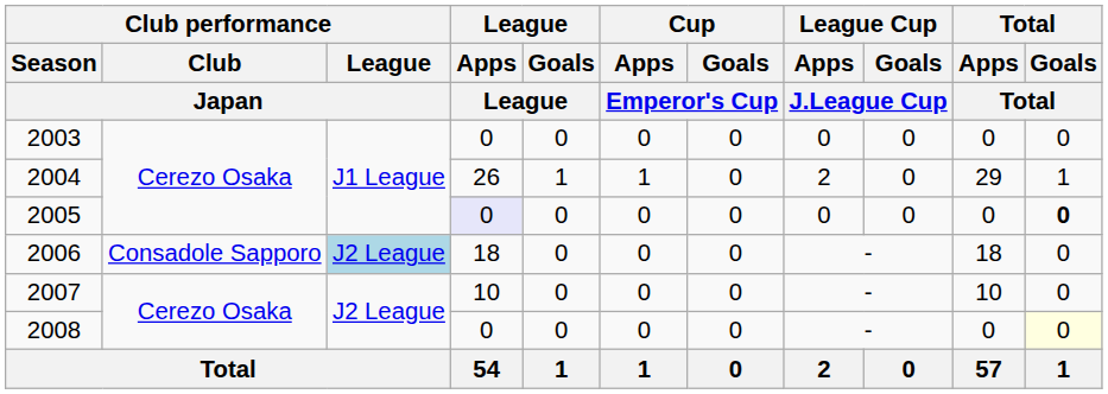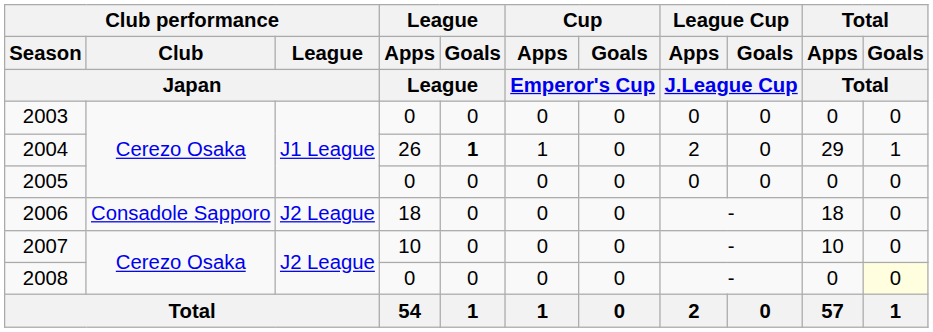2004 | League / Goals / League: normal -> bold
2005 | League / Apps / League: lavender background -> no background
2005 | Total / Goals / Total: bold -> normal
2006 | Club performance / League / Japan: lightblue background -> no background
